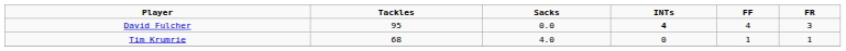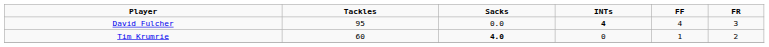Tim Krumrie | Tackles: 68 -> 60
Tim Krumrie | Sacks: normal -> bold
Tim Krumrie | FR: 1 -> 2
